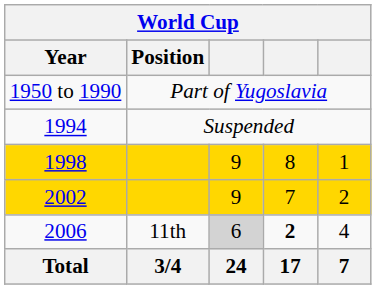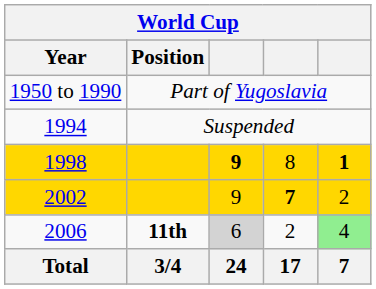1998 | column 3: normal -> bold
1998 | column 5: normal -> bold
2002 | column 4: normal -> bold
2006 | Position: normal -> bold
2006 | column 4: bold -> normal
2006 | column 5: no background -> lightgreen background
